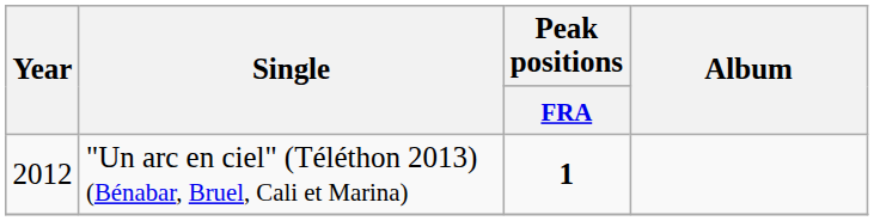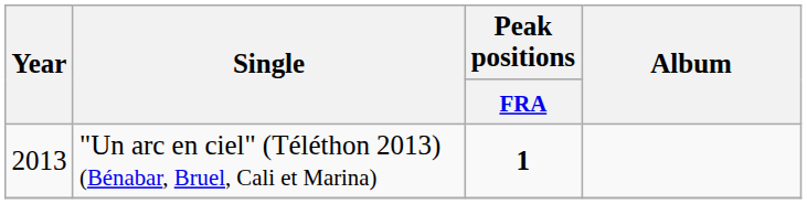row 3 | Year: 2012 -> 2013
